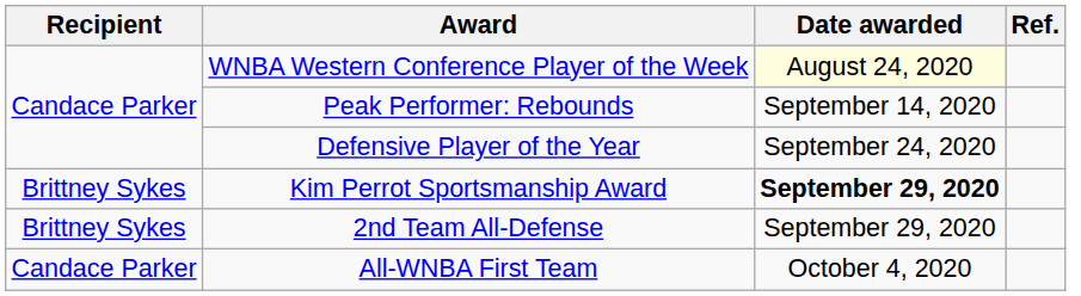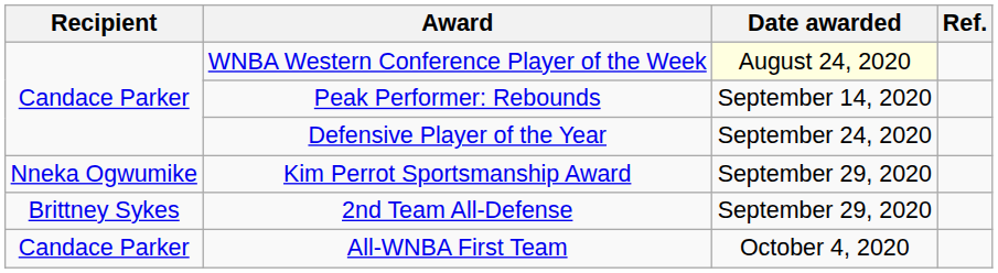Kim Perrot Sportsmanship Award | Recipient: Brittney Sykes -> Nneka Ogwumike
Kim Perrot Sportsmanship Award | Date awarded: bold -> normal
